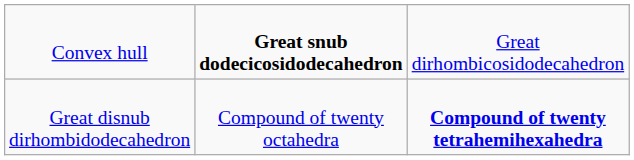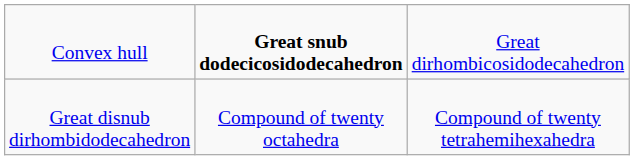Great disnub dirhombidodecahedron | column 3: bold -> normal
